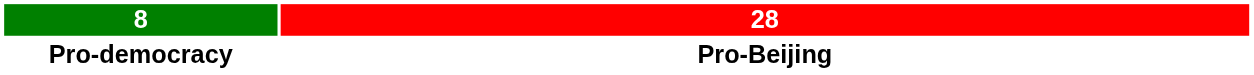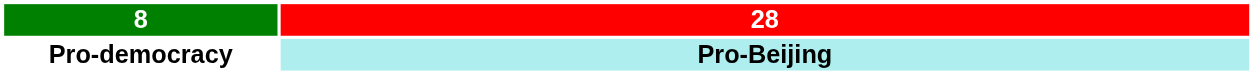Pro-democracy | 28: no background -> paleturquoise background
